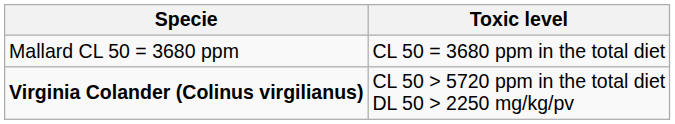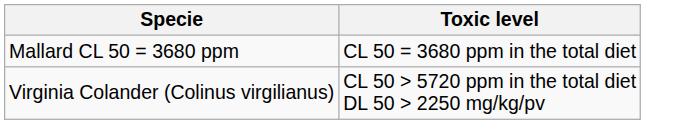row 3 | Specie: bold -> normal
